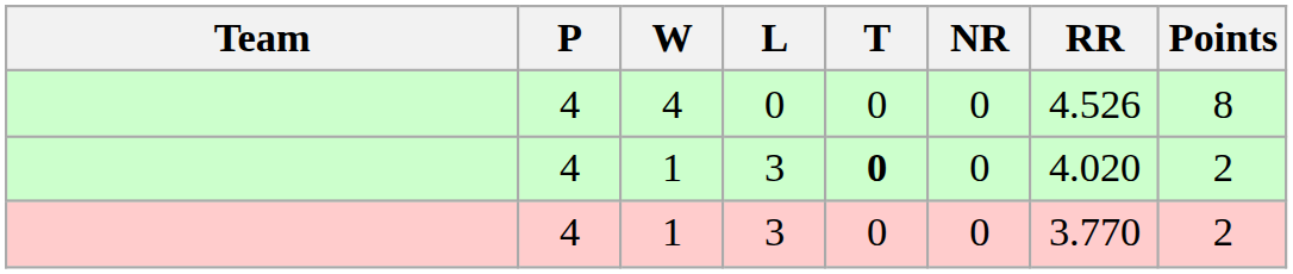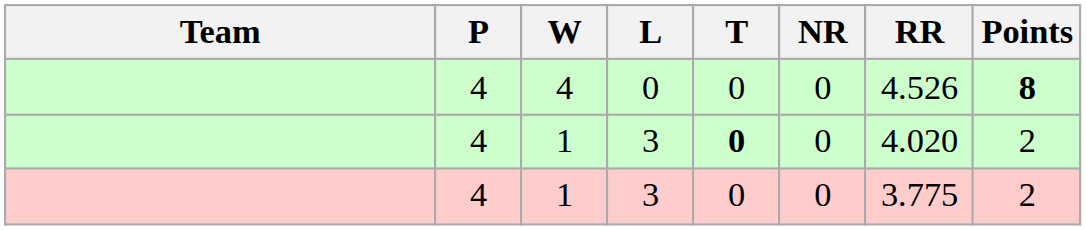row 2 | Points: normal -> bold
row 4 | RR: 3.770 -> 3.775
